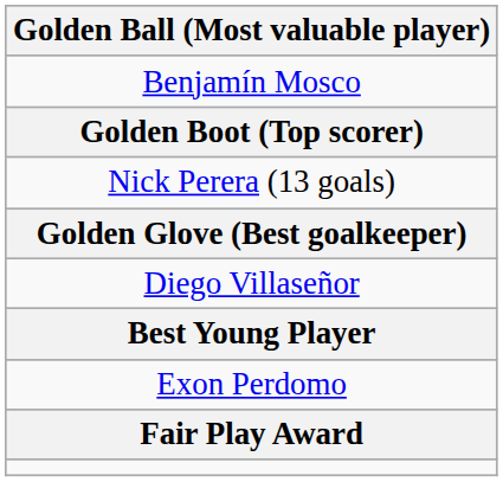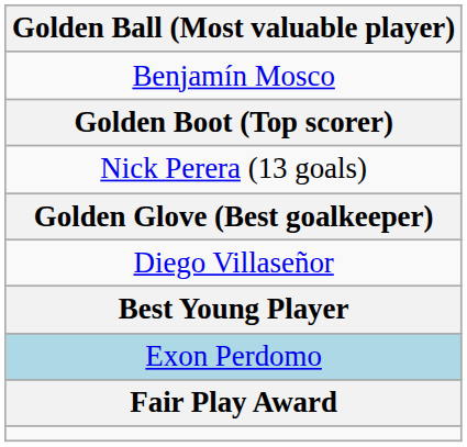row 8 | column 1: no background -> lightblue background
